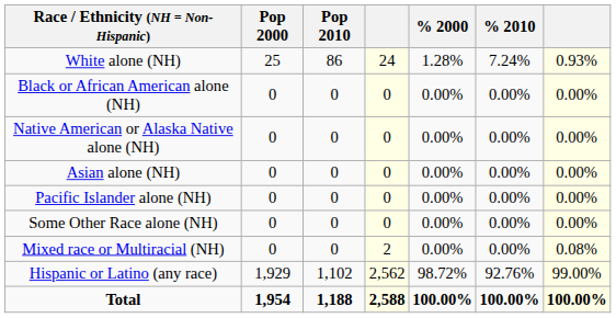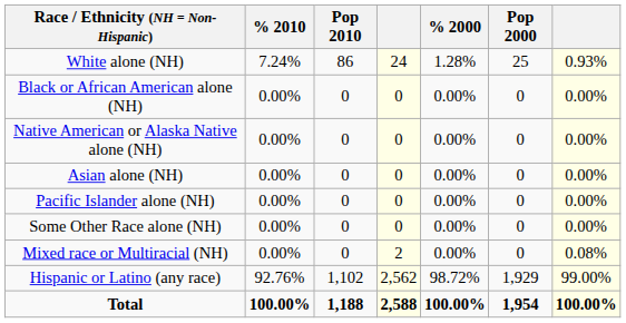columns swapped: Pop 2000 <-> % 2010
